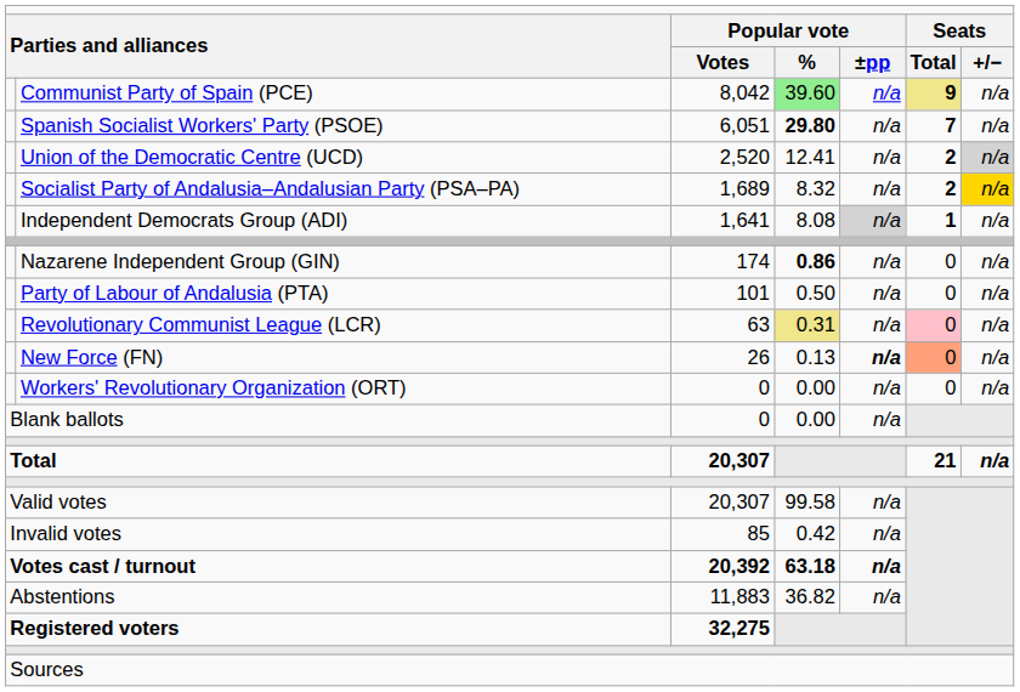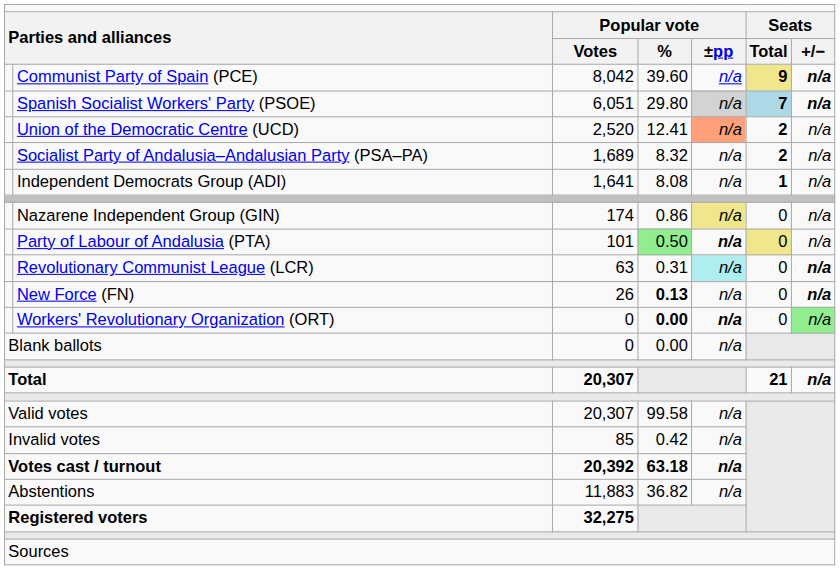Communist Party of Spain (PCE) | column 4: lightgreen background -> no background
Communist Party of Spain (PCE) | column 7: normal -> bold
Spanish Socialist Workers' Party (PSOE) | column 4: bold -> normal
Spanish Socialist Workers' Party (PSOE) | column 5: no background -> lightgrey background
Spanish Socialist Workers' Party (PSOE) | column 6: no background -> lightblue background
Spanish Socialist Workers' Party (PSOE) | column 7: normal -> bold
Union of the Democratic Centre (UCD) | column 5: no background -> lightsalmon background
Union of the Democratic Centre (UCD) | column 7: lightgrey background -> no background
Socialist Party of Andalusia–Andalusian Party (PSA–PA) | column 7: gold background -> no background
Independent Democrats Group (ADI) | column 5: lightgrey background -> no background
Nazarene Independent Group (GIN) | column 4: bold -> normal
Nazarene Independent Group (GIN) | column 5: no background -> khaki background
Party of Labour of Andalusia (PTA) | column 4: no background -> lightgreen background
Party of Labour of Andalusia (PTA) | column 5: normal -> bold
Party of Labour of Andalusia (PTA) | column 6: no background -> khaki background
Revolutionary Communist League (LCR) | column 4: khaki background -> no background
Revolutionary Communist League (LCR) | column 5: no background -> paleturquoise background
Revolutionary Communist League (LCR) | column 6: pink background -> no background
Revolutionary Communist League (LCR) | column 7: normal -> bold
New Force (FN) | column 4: normal -> bold
New Force (FN) | column 5: bold -> normal
New Force (FN) | column 6: lightsalmon background -> no background
New Force (FN) | column 7: normal -> bold
Workers' Revolutionary Organization (ORT) | column 4: normal -> bold
Workers' Revolutionary Organization (ORT) | column 5: normal -> bold
Workers' Revolutionary Organization (ORT) | column 7: no background -> lightgreen background
